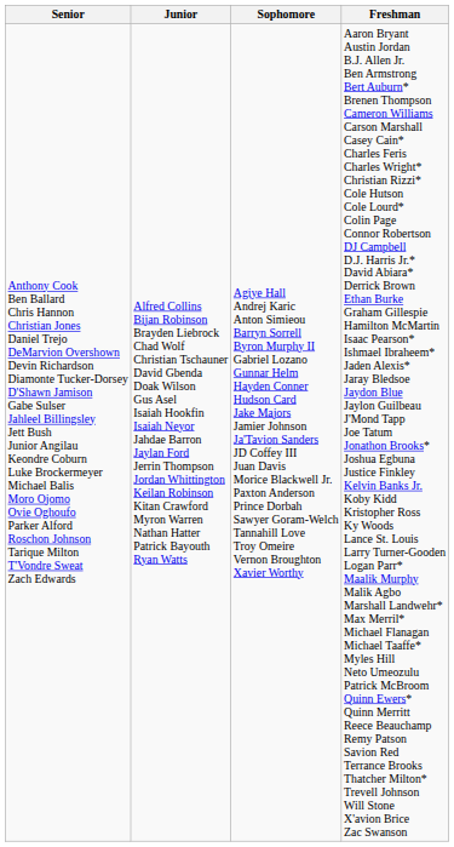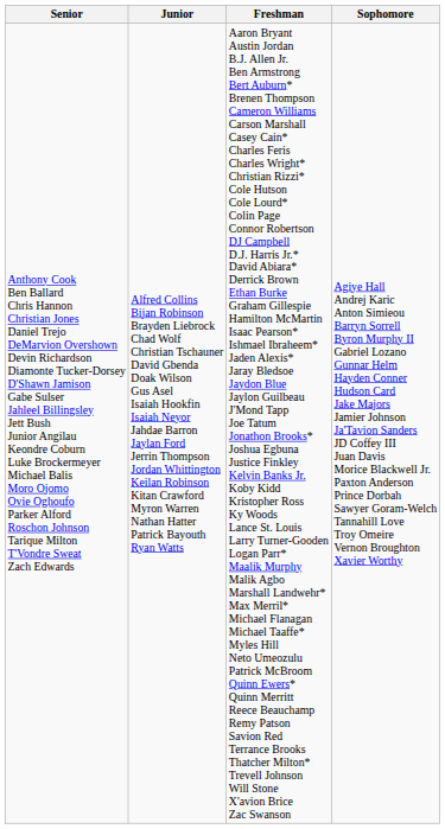columns swapped: Sophomore <-> Freshman
